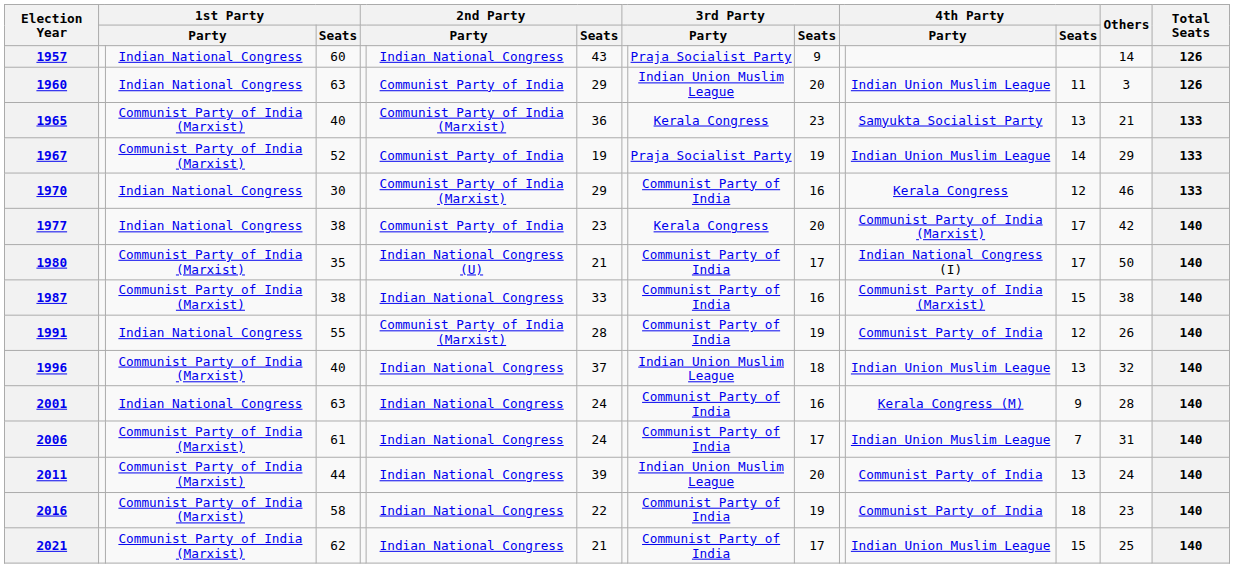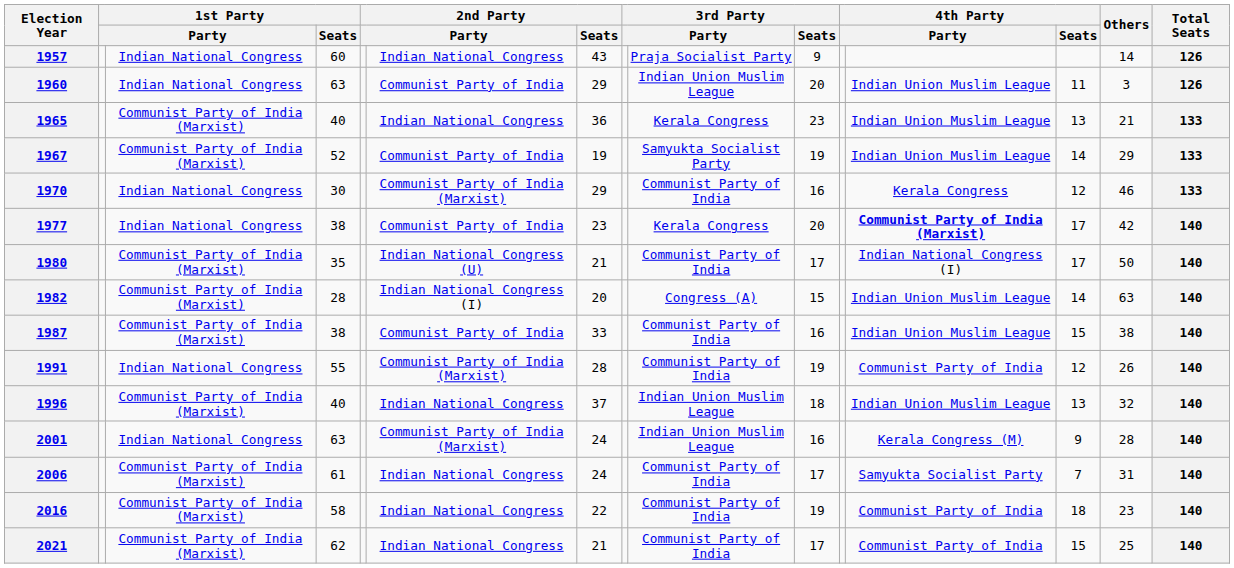1965 | column 6: Communist Party of India (Marxist) -> Indian National Congress
1965 | column 12: Samyukta Socialist Party -> Indian Union Muslim League
1967 | column 9: Praja Socialist Party -> Samyukta Socialist Party
1977 | column 12: normal -> bold
+ row: 1982 | Communist Party of India (Marxist) | 28 | Indian National Congress (I) | 20 | Congress (A) | 15 | Indian Union Muslim League | 14 | 63 | 140
1987 | column 6: Indian National Congress -> Communist Party of India
1987 | column 12: Communist Party of India (Marxist) -> Indian Union Muslim League
2001 | column 6: Indian National Congress -> Communist Party of India (Marxist)
2001 | column 9: Communist Party of India -> Indian Union Muslim League
2006 | column 12: Indian Union Muslim League -> Samyukta Socialist Party
- row: 2011 | Communist Party of India (Marxist) | 44 | Indian National Congress | 39 | Indian Union Muslim League | 20 | Communist Party of India | 13 | 24 | 140
2021 | column 12: Indian Union Muslim League -> Communist Party of India
